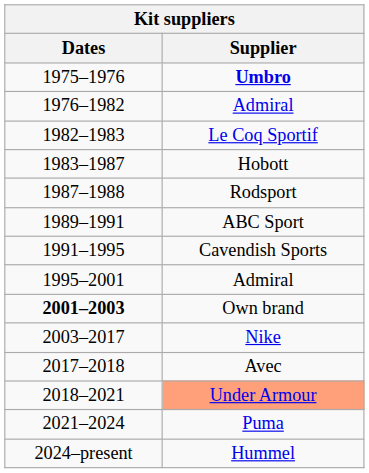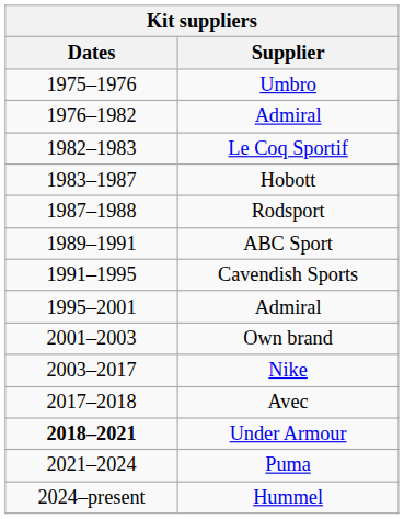Umbro | Supplier: bold -> normal
Own brand | Dates: bold -> normal
Under Armour | Dates: normal -> bold
Under Armour | Supplier: lightsalmon background -> no background
